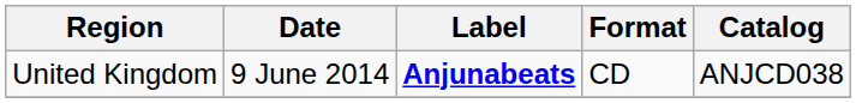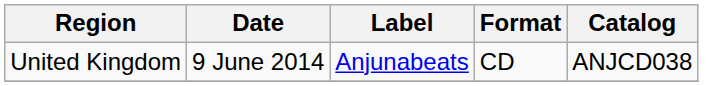United Kingdom | Label: bold -> normal
